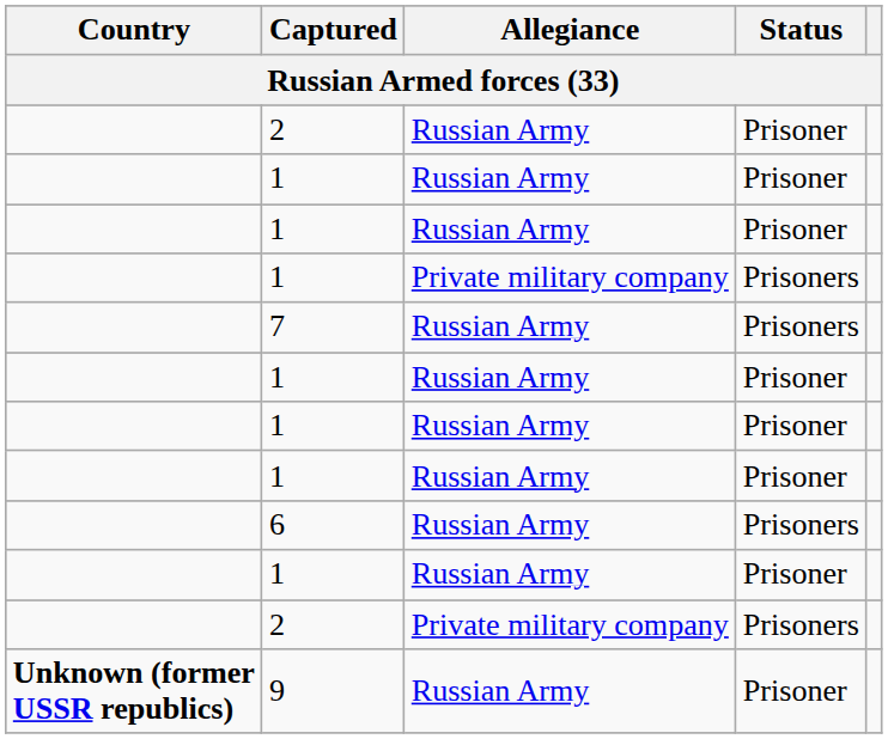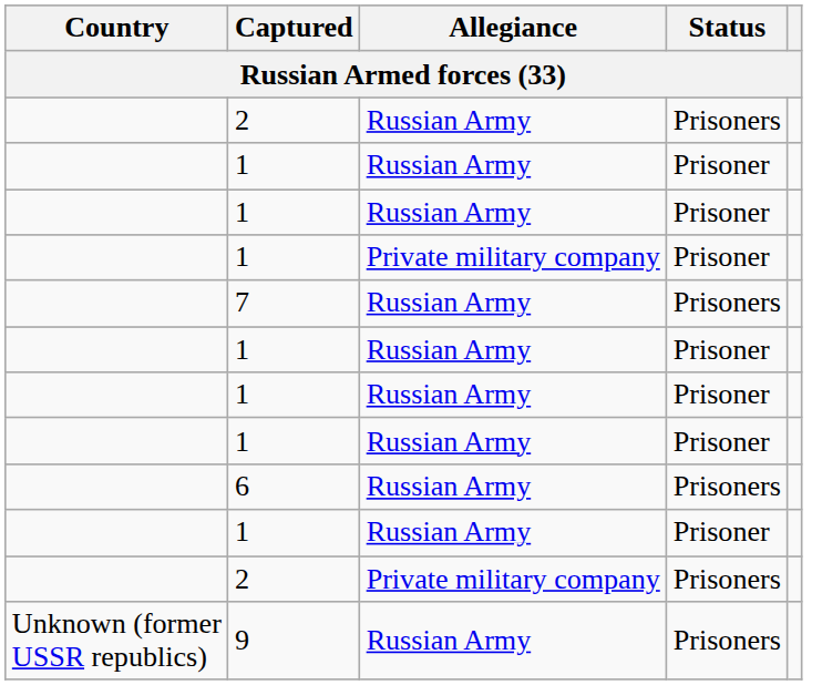2 / Russian Army | Status: Prisoner -> Prisoners
1 / Private military company | Status: Prisoners -> Prisoner
9 | Country: bold -> normal
9 | Status: Prisoner -> Prisoners
